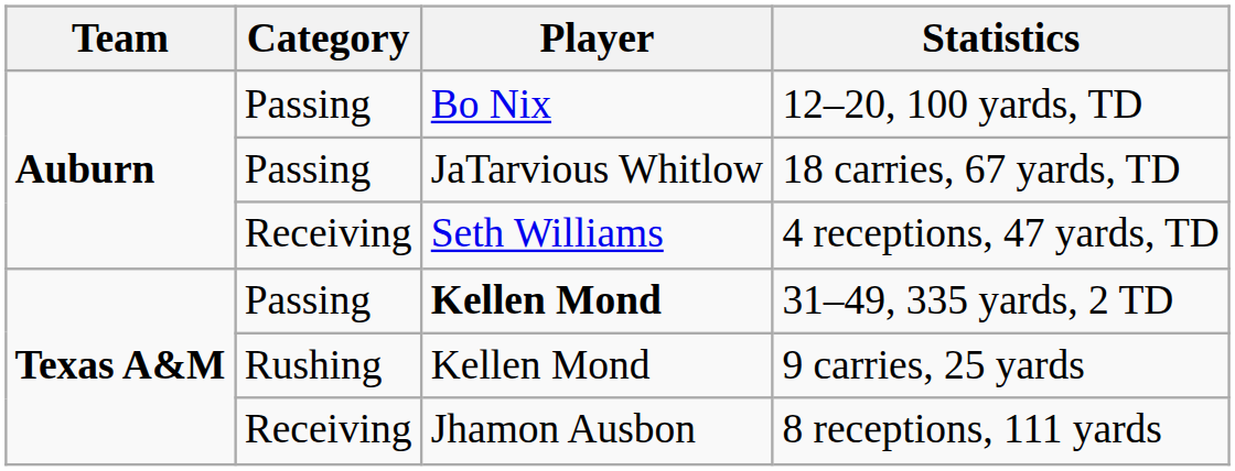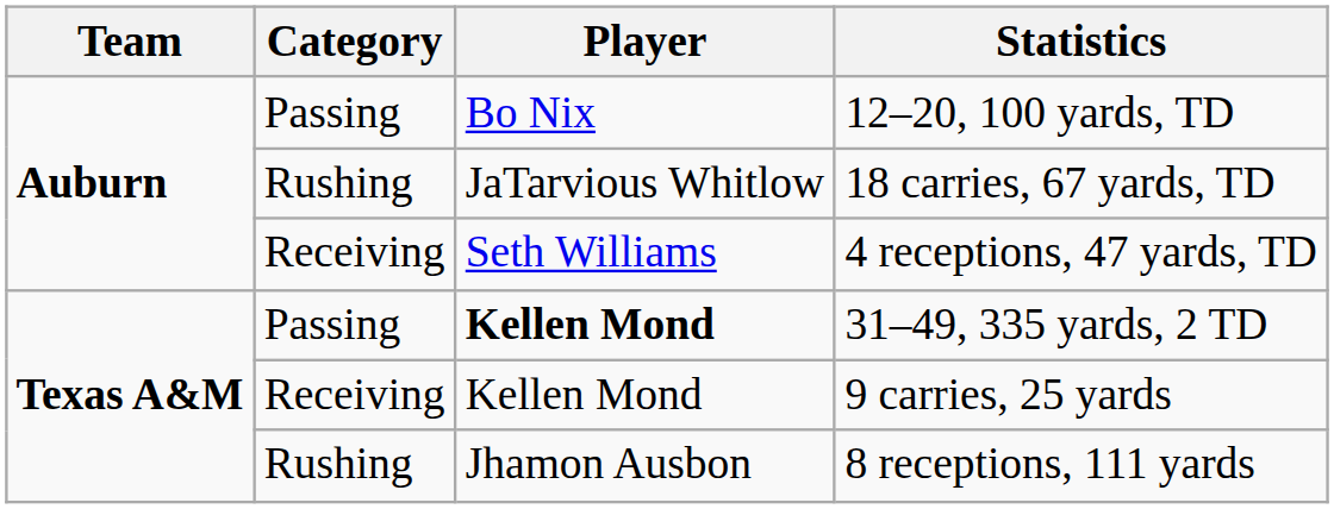18 carries, 67 yards, TD | Category: Passing -> Rushing
9 carries, 25 yards | Category: Rushing -> Receiving
8 receptions, 111 yards | Category: Receiving -> Rushing
